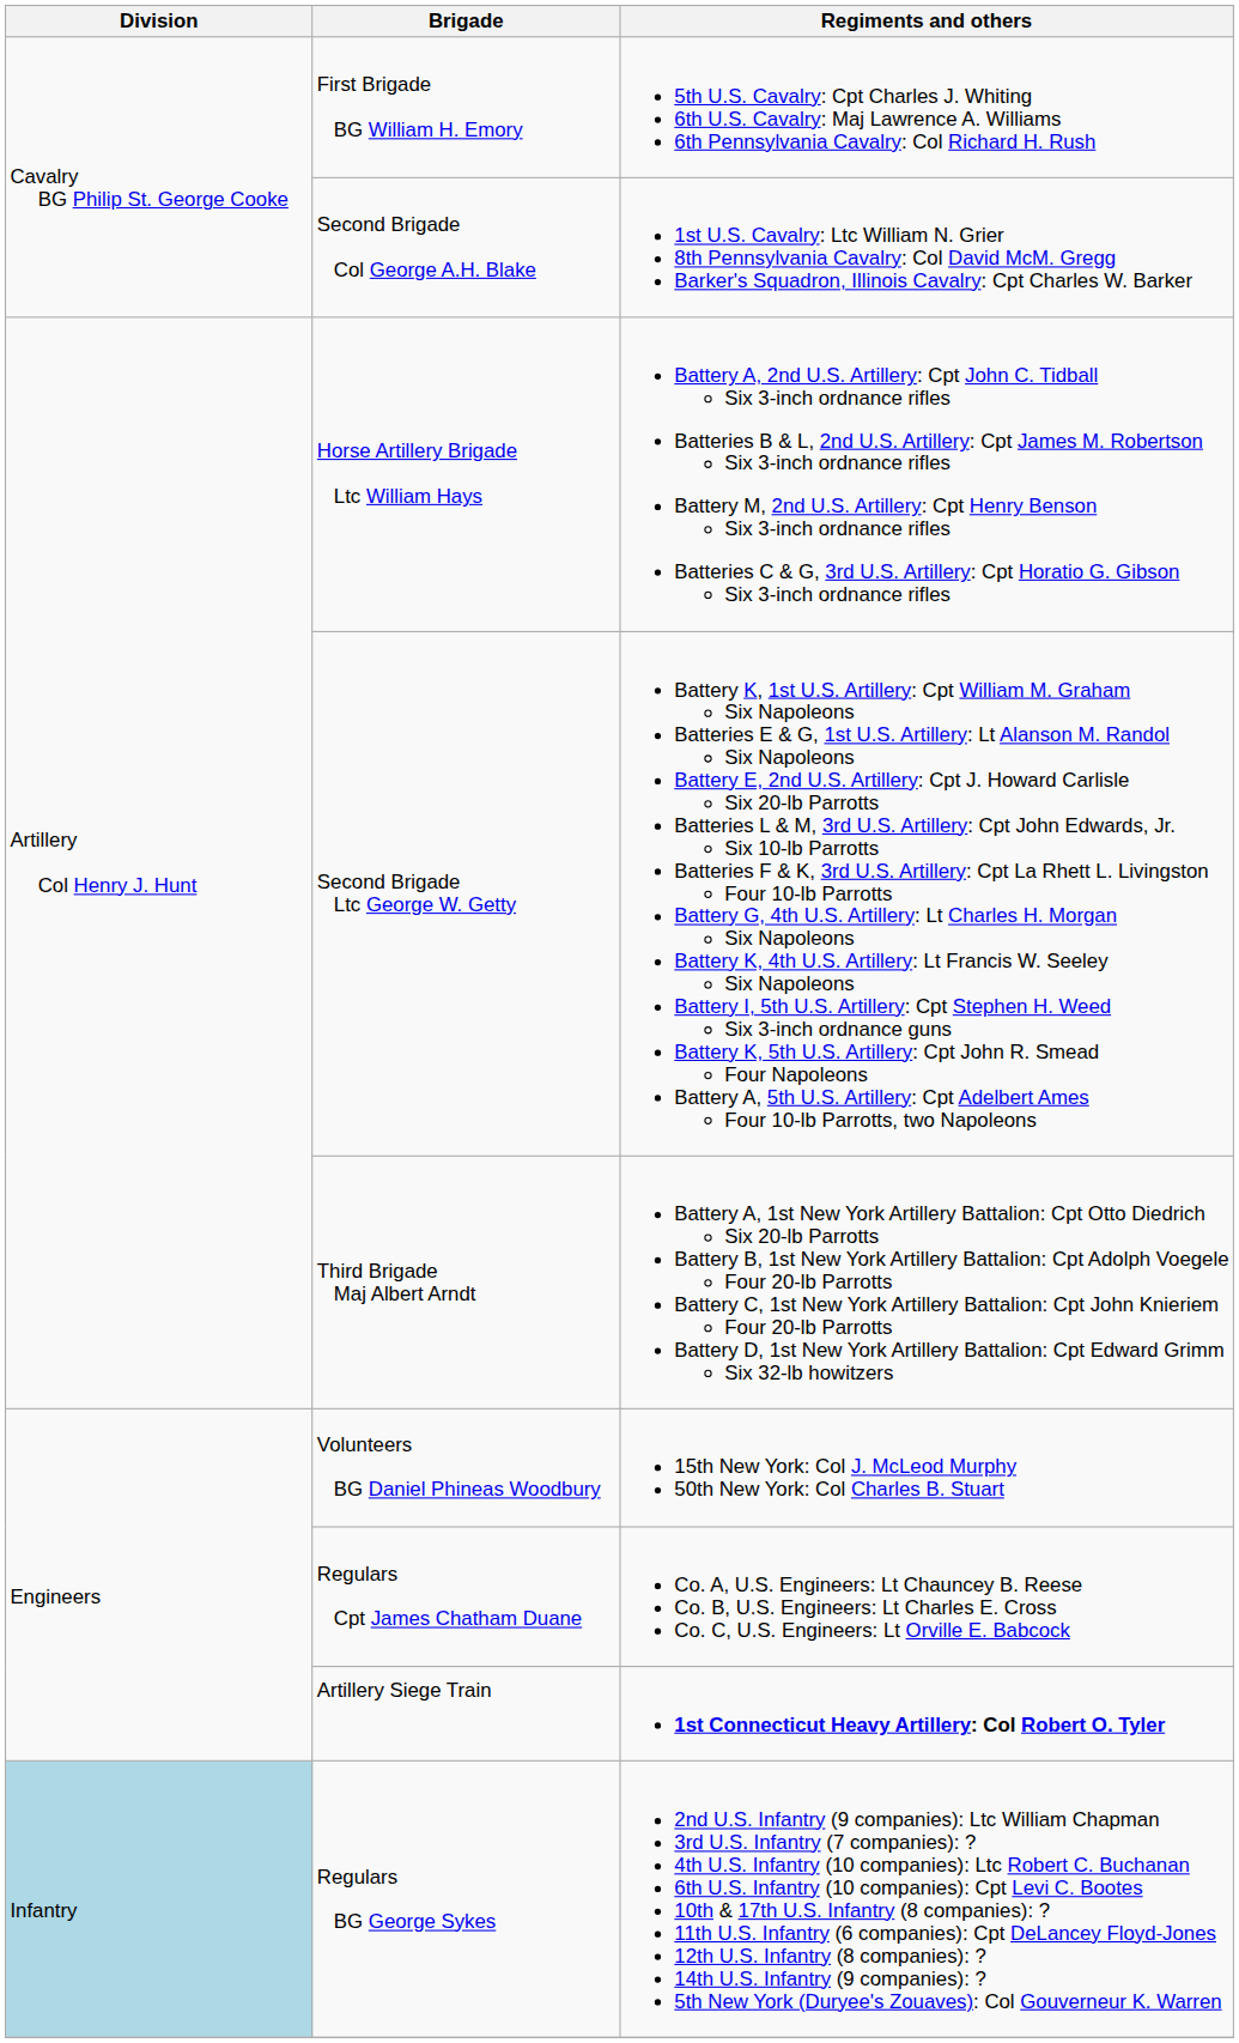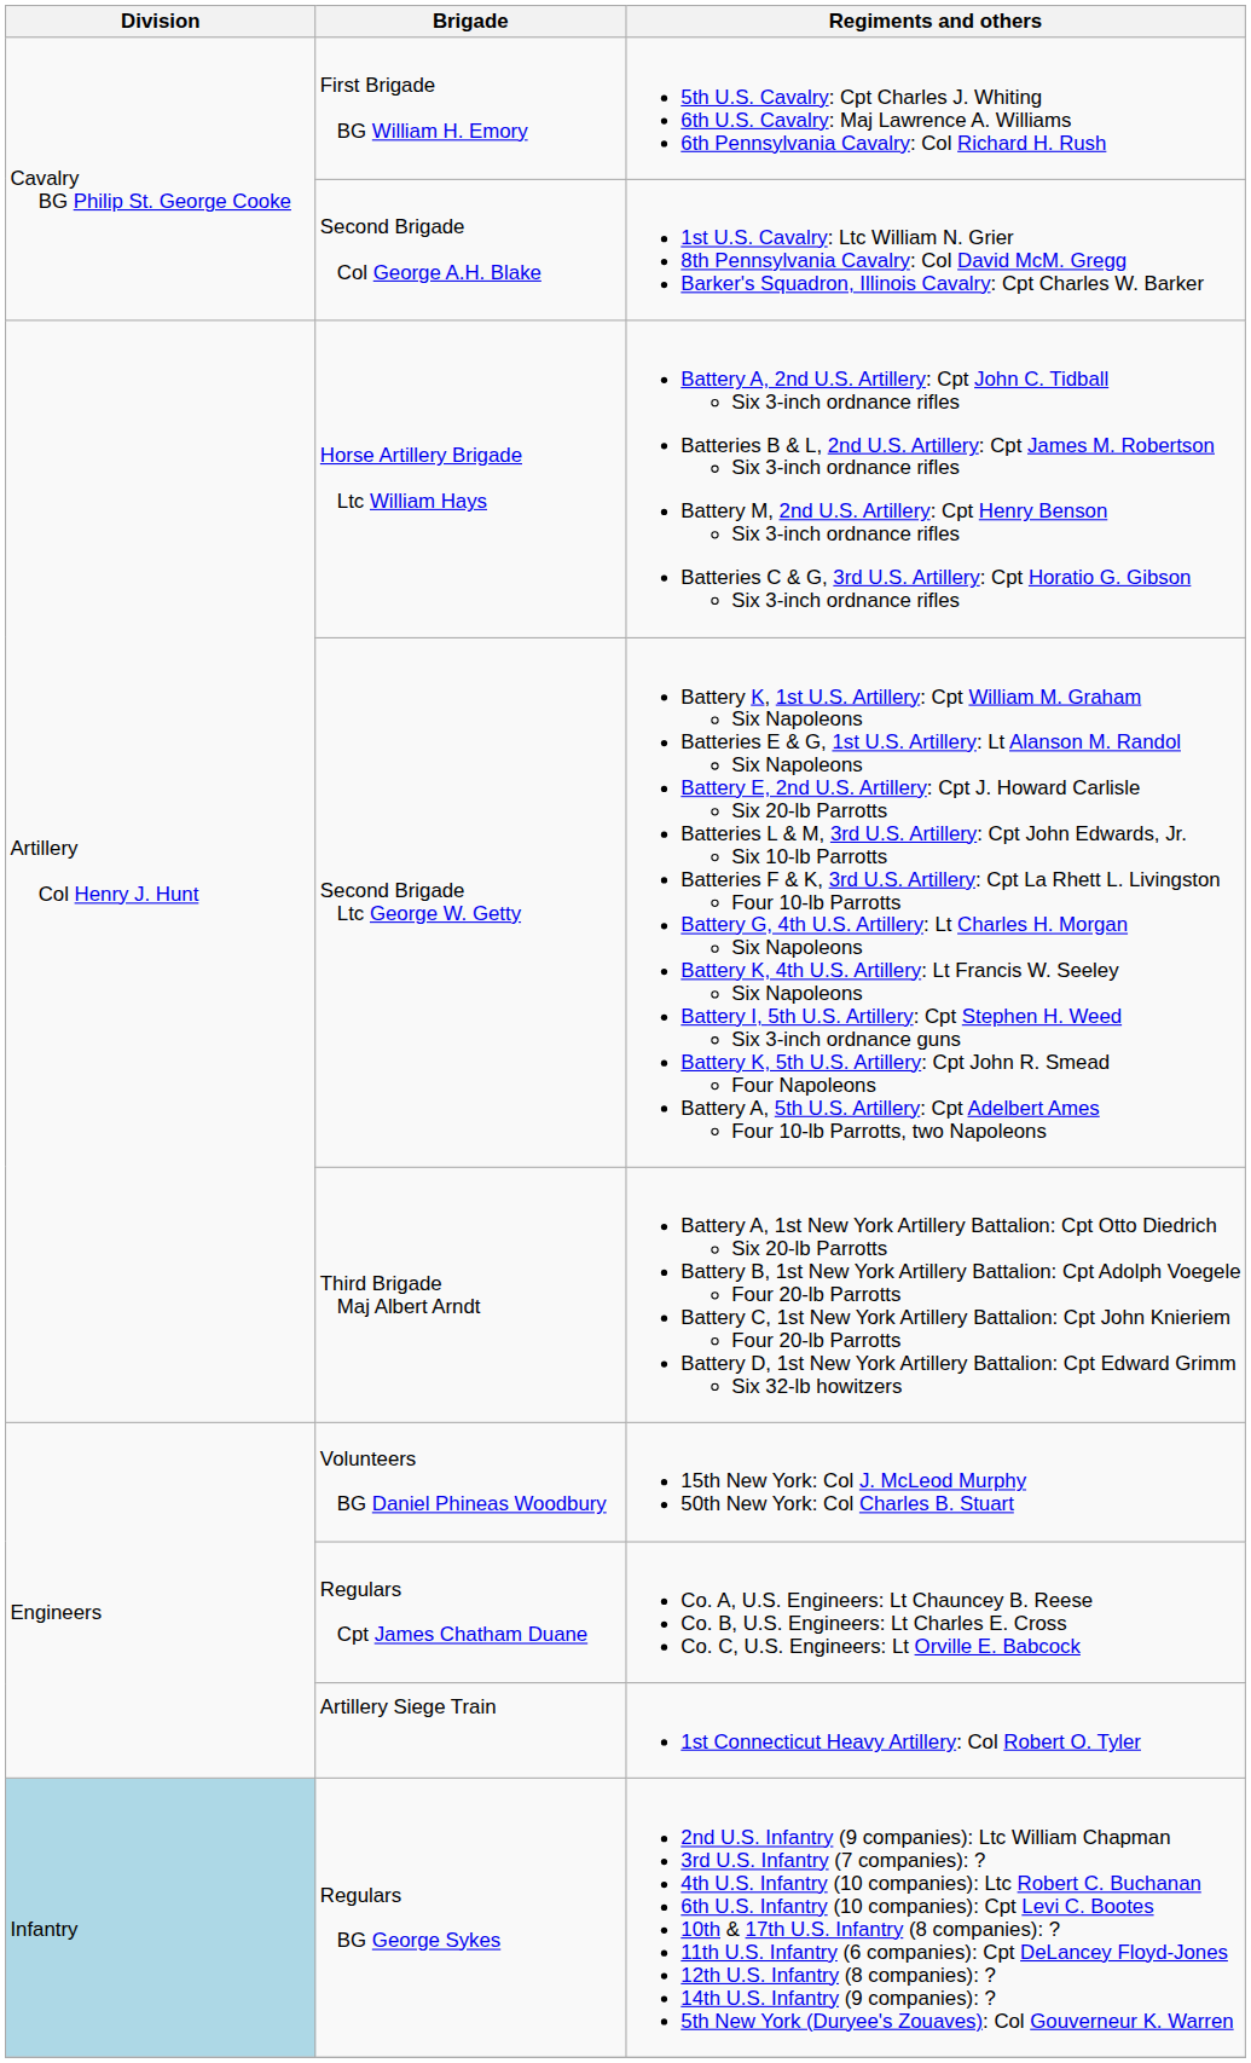Artillery Siege Train | Regiments and others: bold -> normal
